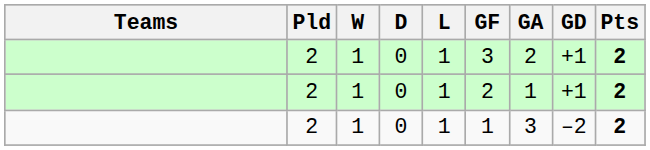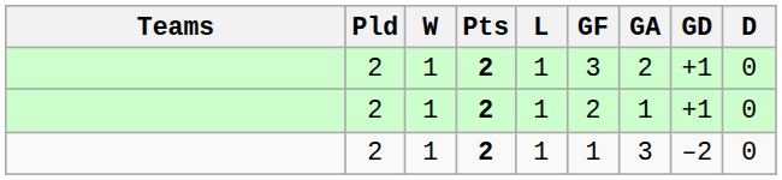columns swapped: D <-> Pts
